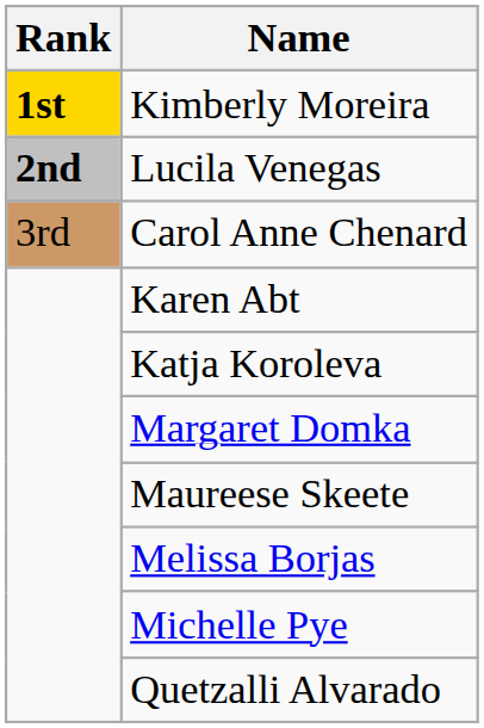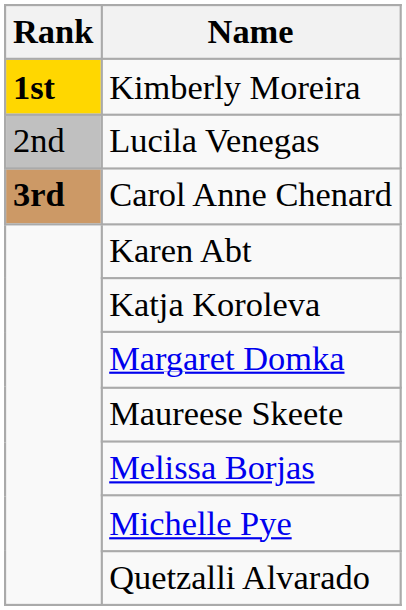Lucila Venegas | Rank: bold -> normal
Carol Anne Chenard | Rank: normal -> bold
